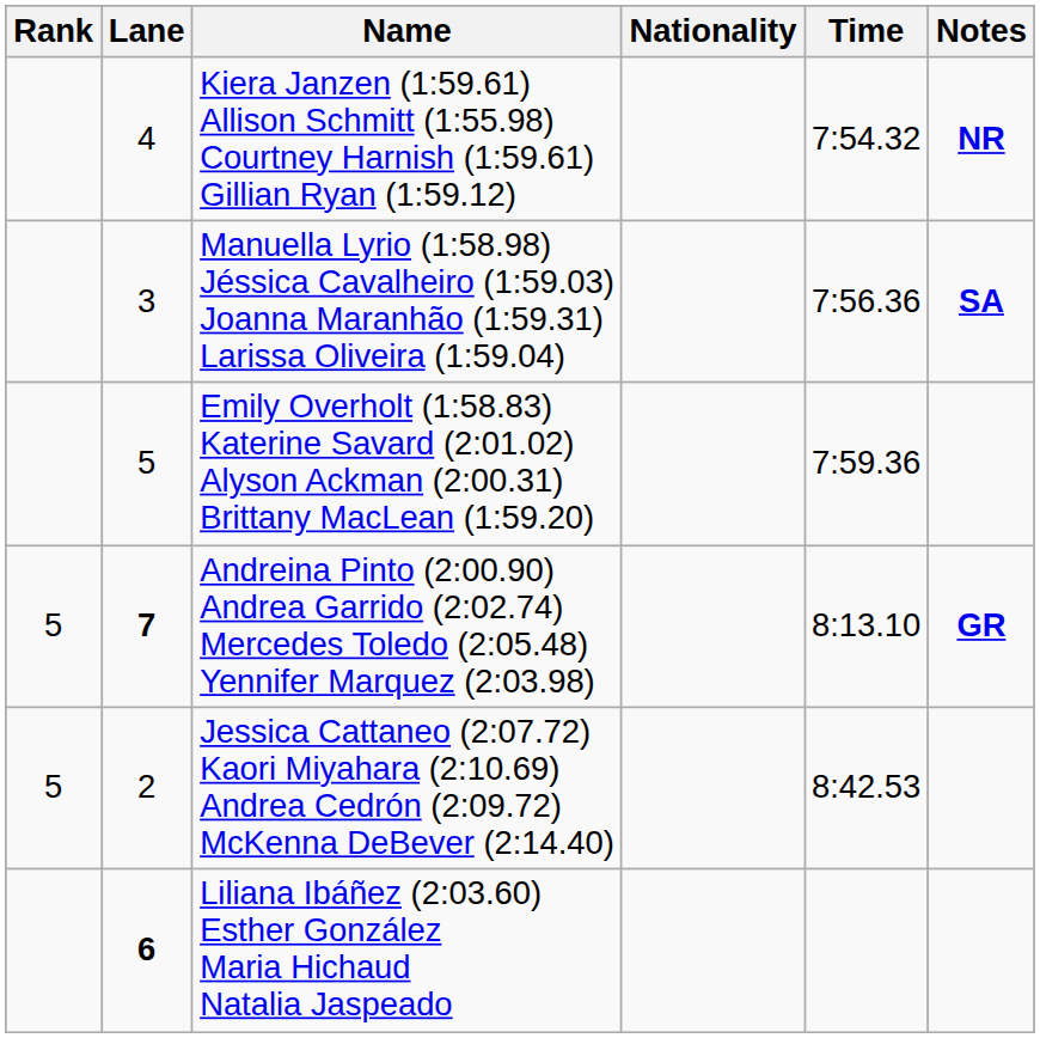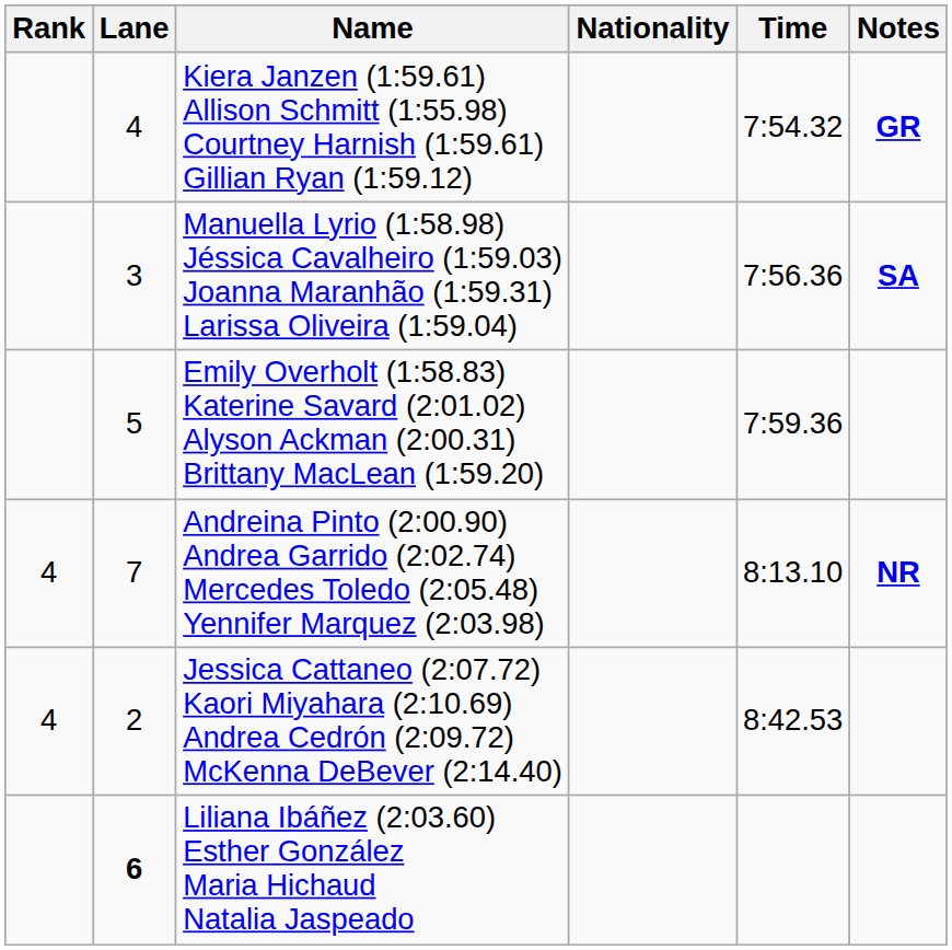row 2 | Notes: NR -> GR
row 5 | Rank: 5 -> 4
row 5 | Lane: bold -> normal
row 5 | Notes: GR -> NR
row 6 | Rank: 5 -> 4
